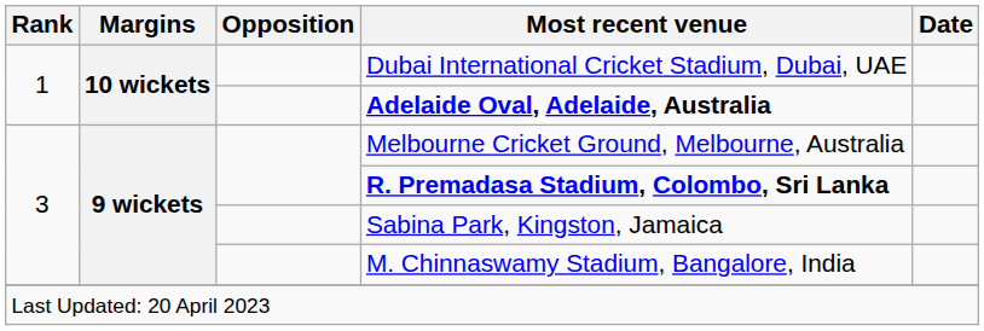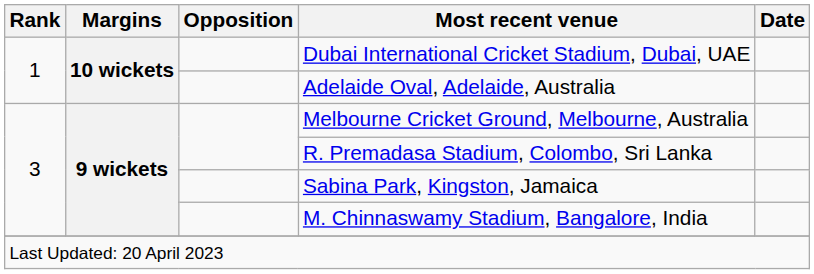Adelaide Oval, Adelaide, Australia | Most recent venue: bold -> normal
R. Premadasa Stadium, Colombo, Sri Lanka | Most recent venue: bold -> normal
